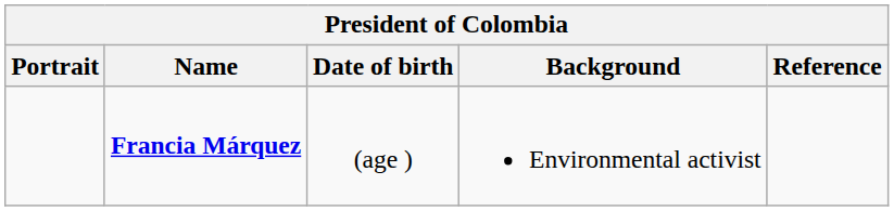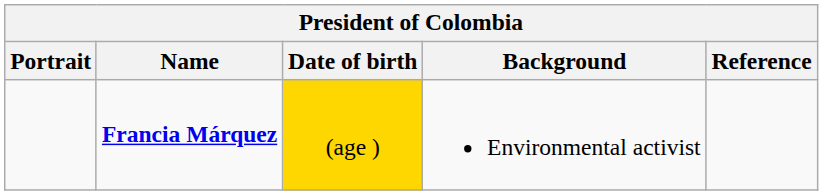Francia Márquez | Date of birth: no background -> gold background
